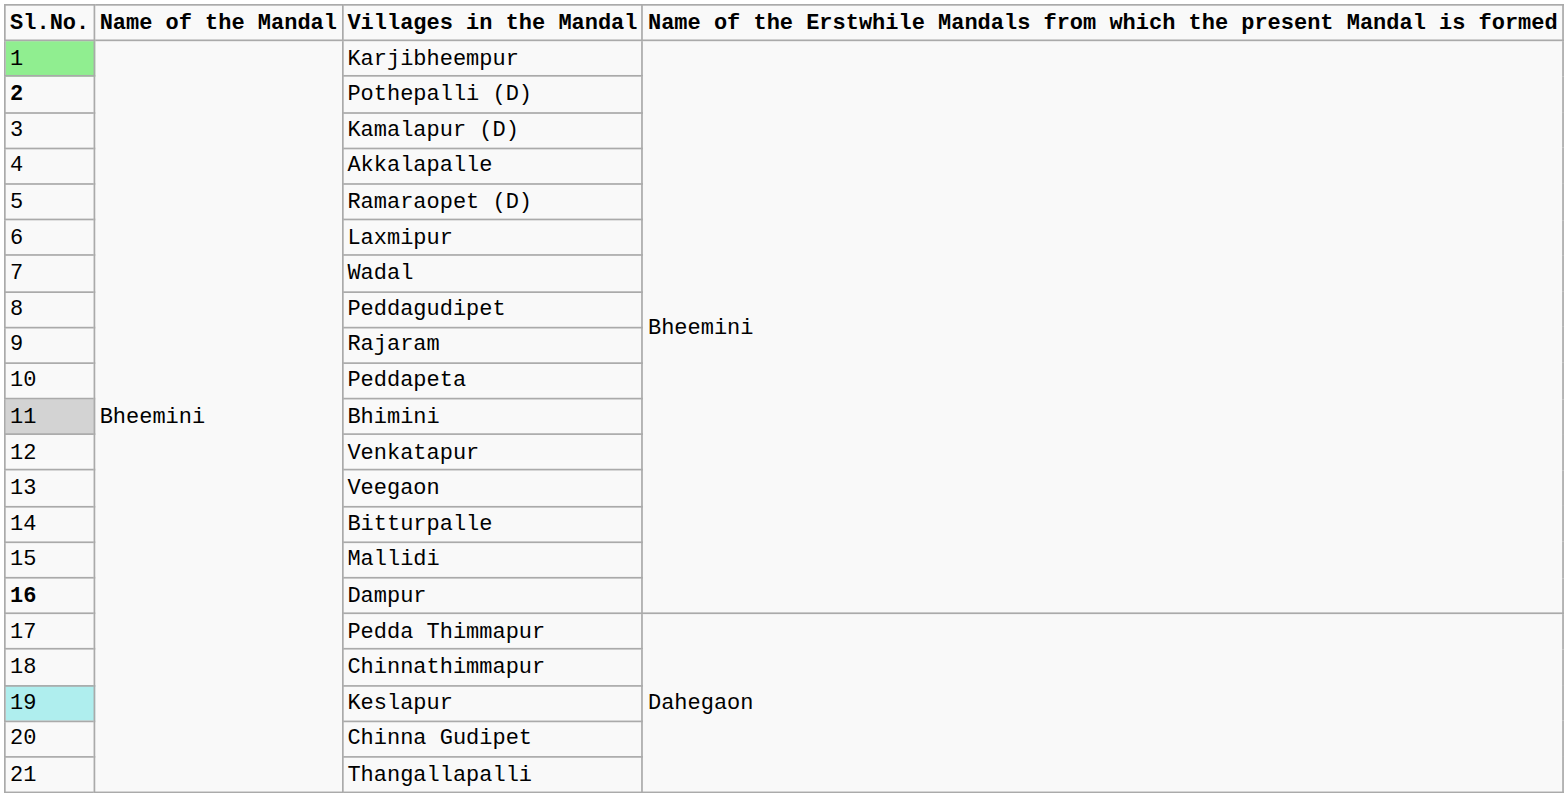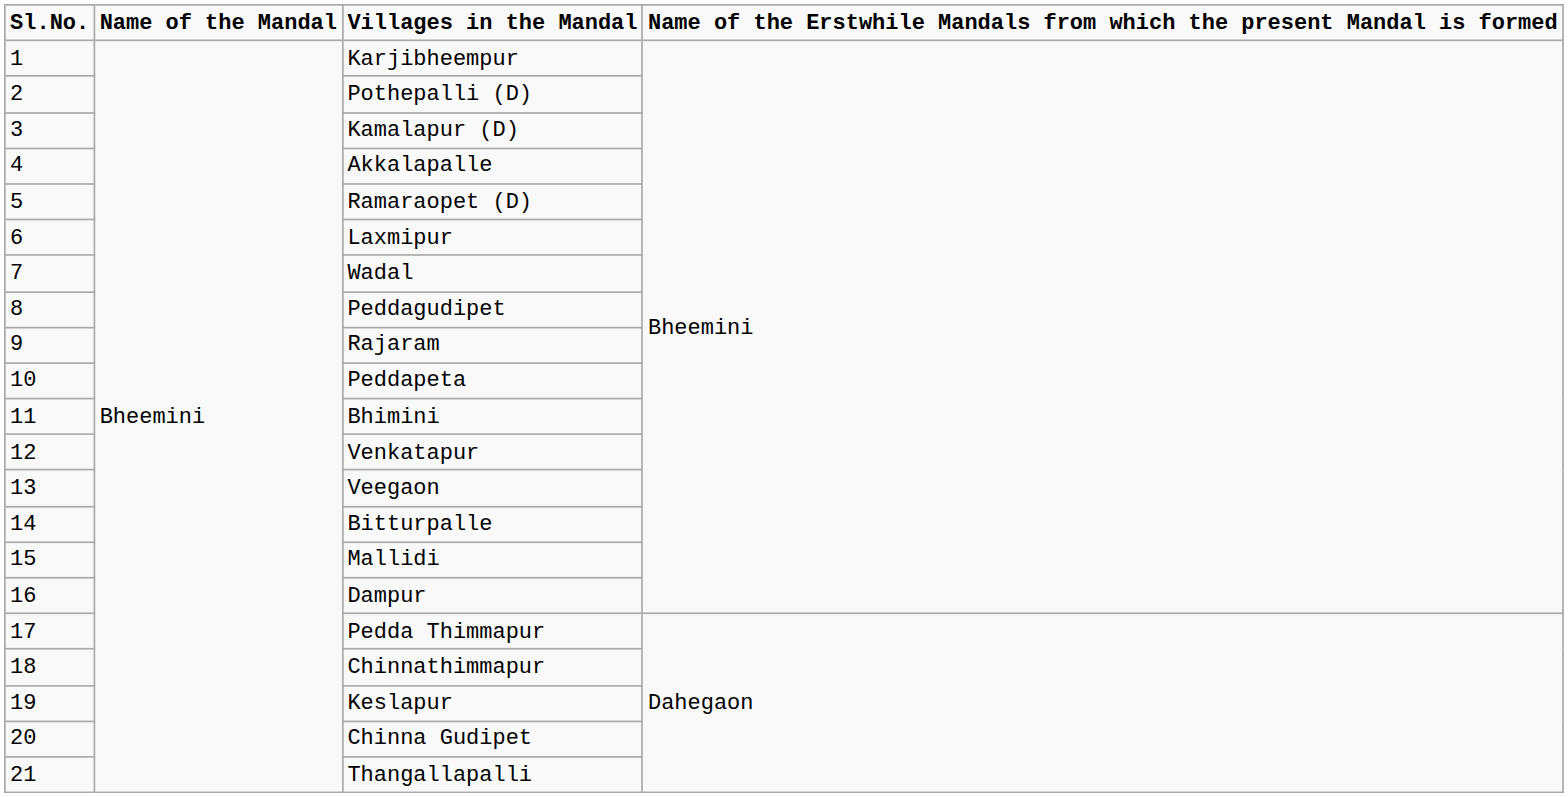Karjibheempur | Sl.No.: lightgreen background -> no background
Pothepalli (D) | Sl.No.: bold -> normal
Bhimini | Sl.No.: lightgrey background -> no background
Dampur | Sl.No.: bold -> normal
Keslapur | Sl.No.: paleturquoise background -> no background
